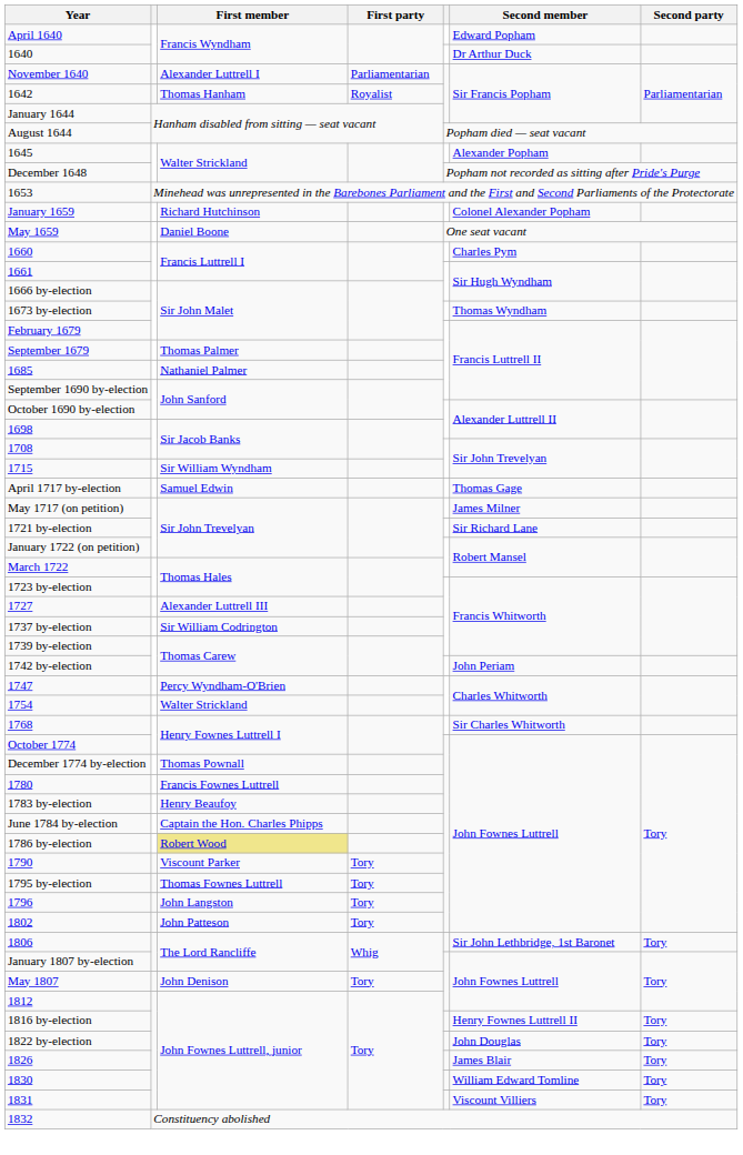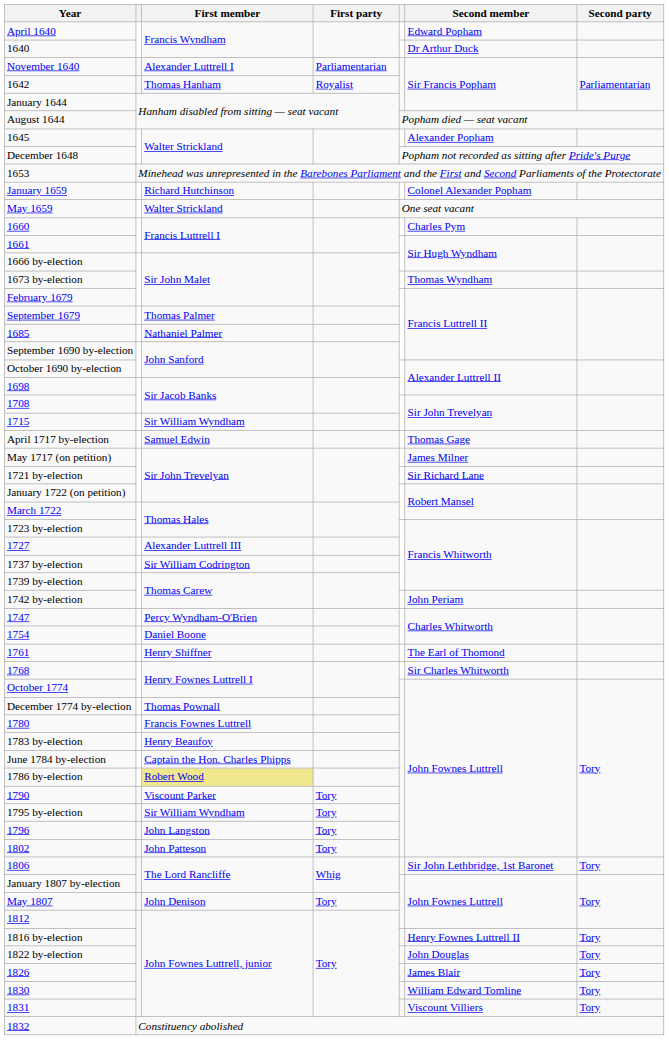May 1659 | First member: Daniel Boone -> Walter Strickland
1754 | First member: Walter Strickland -> Daniel Boone
+ row: 1761 | Henry Shiffner | The Earl of Thomond
1795 by-election | First member: Thomas Fownes Luttrell -> Sir William Wyndham
